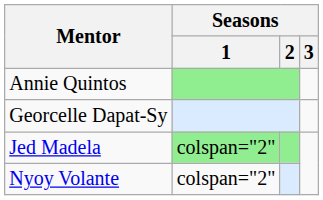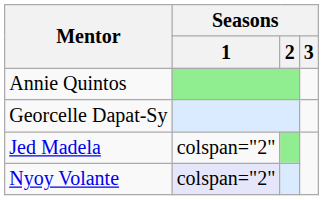Jed Madela | Seasons / 1: lightgreen background -> no background
Nyoy Volante | Seasons / 1: no background -> lavender background
